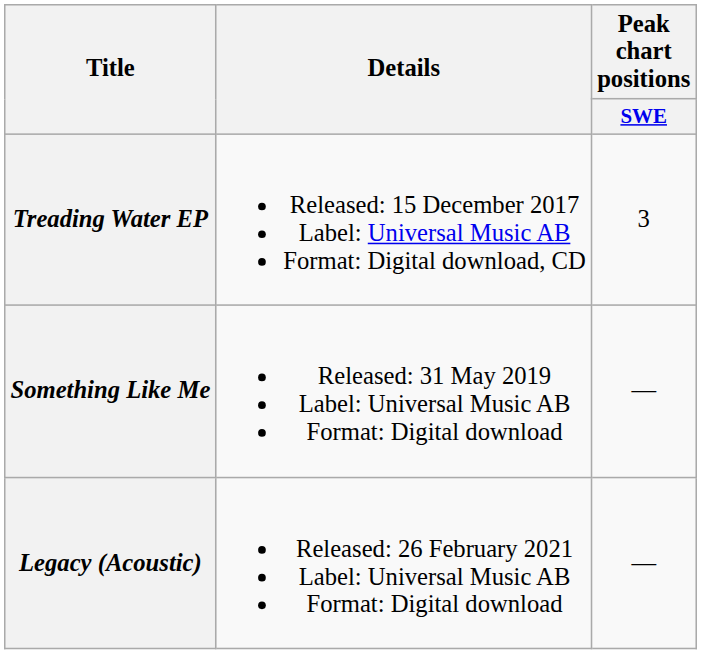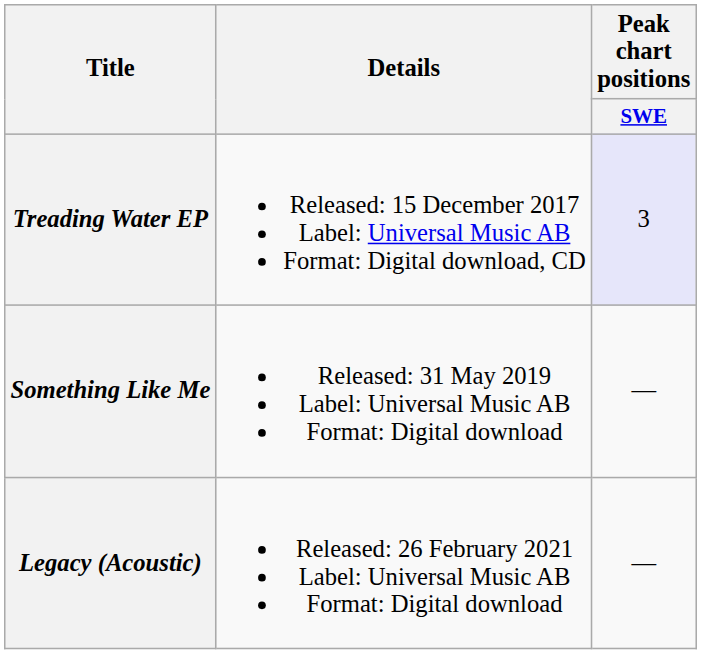Treading Water EP | Peak chart positions / SWE: no background -> lavender background
